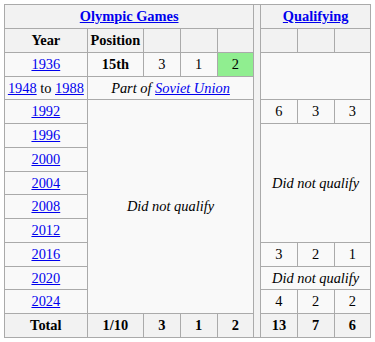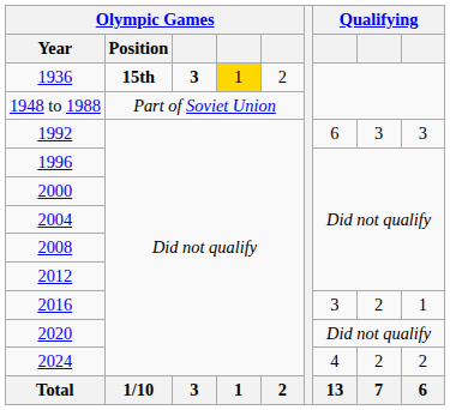1936 | column 3: normal -> bold
1936 | column 4: no background -> gold background
1936 | column 5: lightgreen background -> no background
